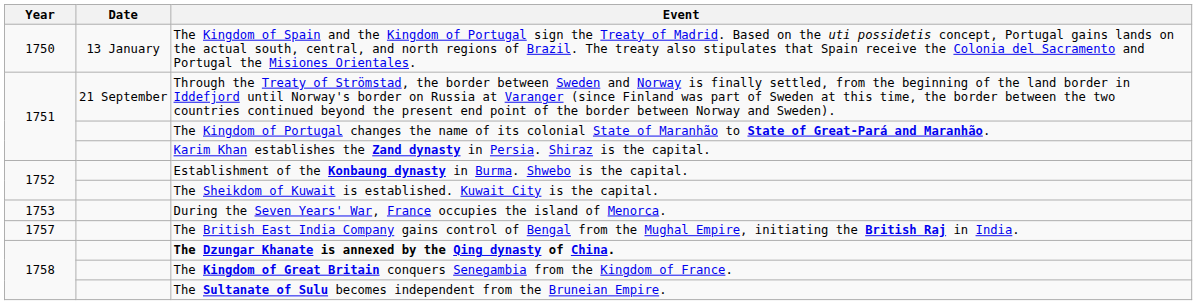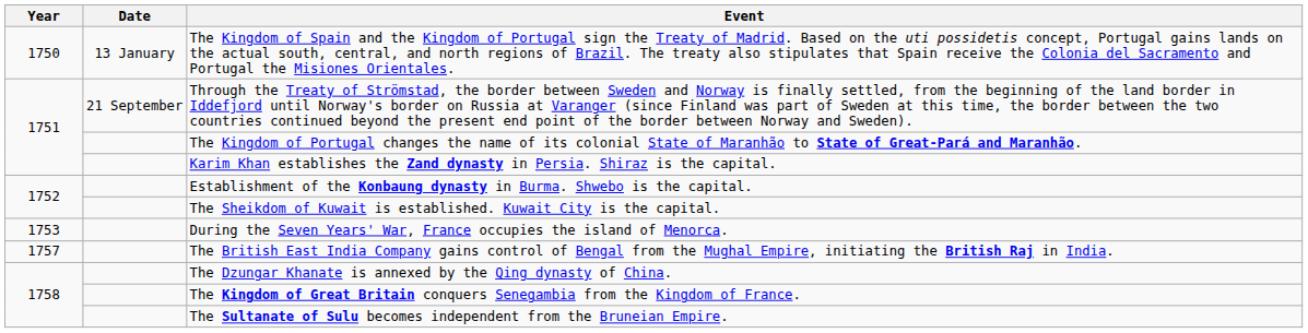The Dzungar Khanate is annexed by the Qing dynasty of China. | Event: bold -> normal
